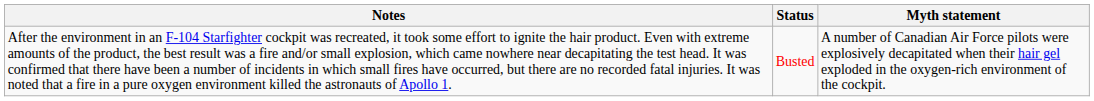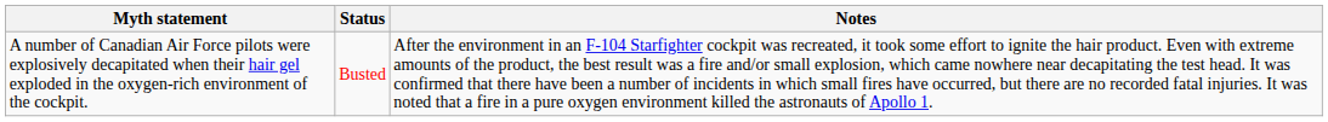columns swapped: Myth statement <-> Notes
